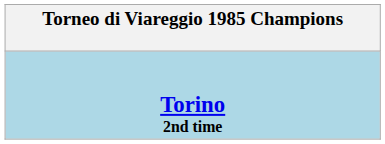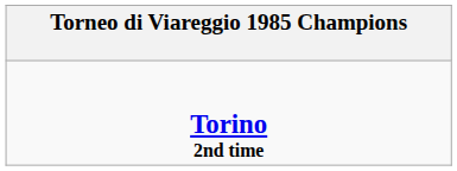row 2 | column 1: lightblue background -> no background
